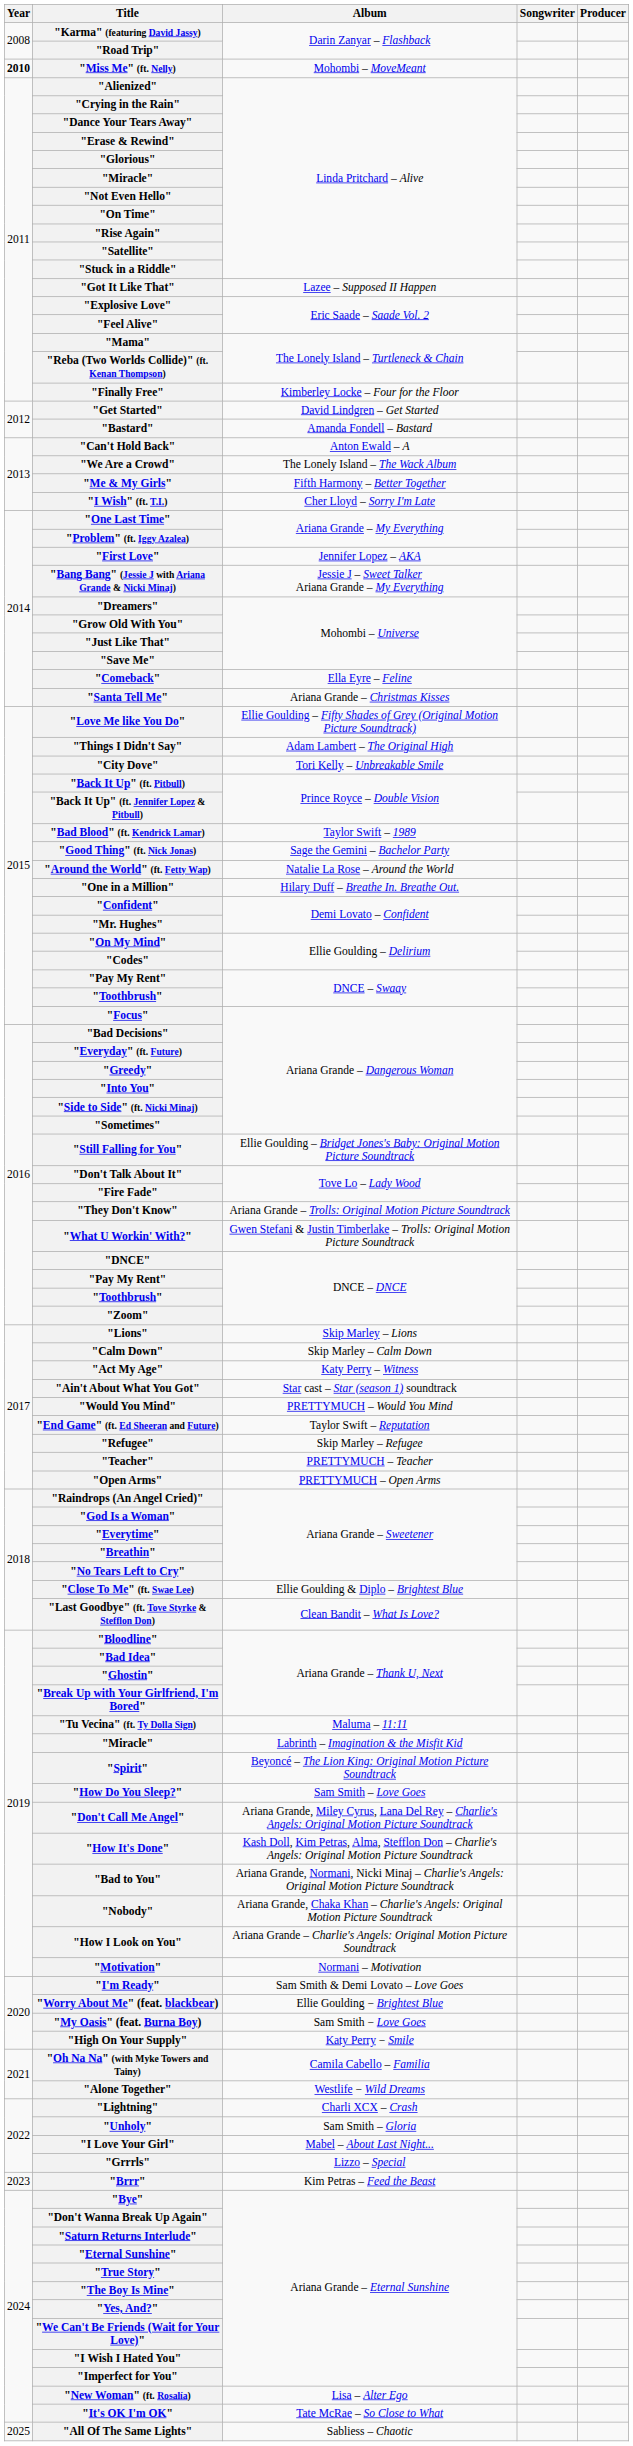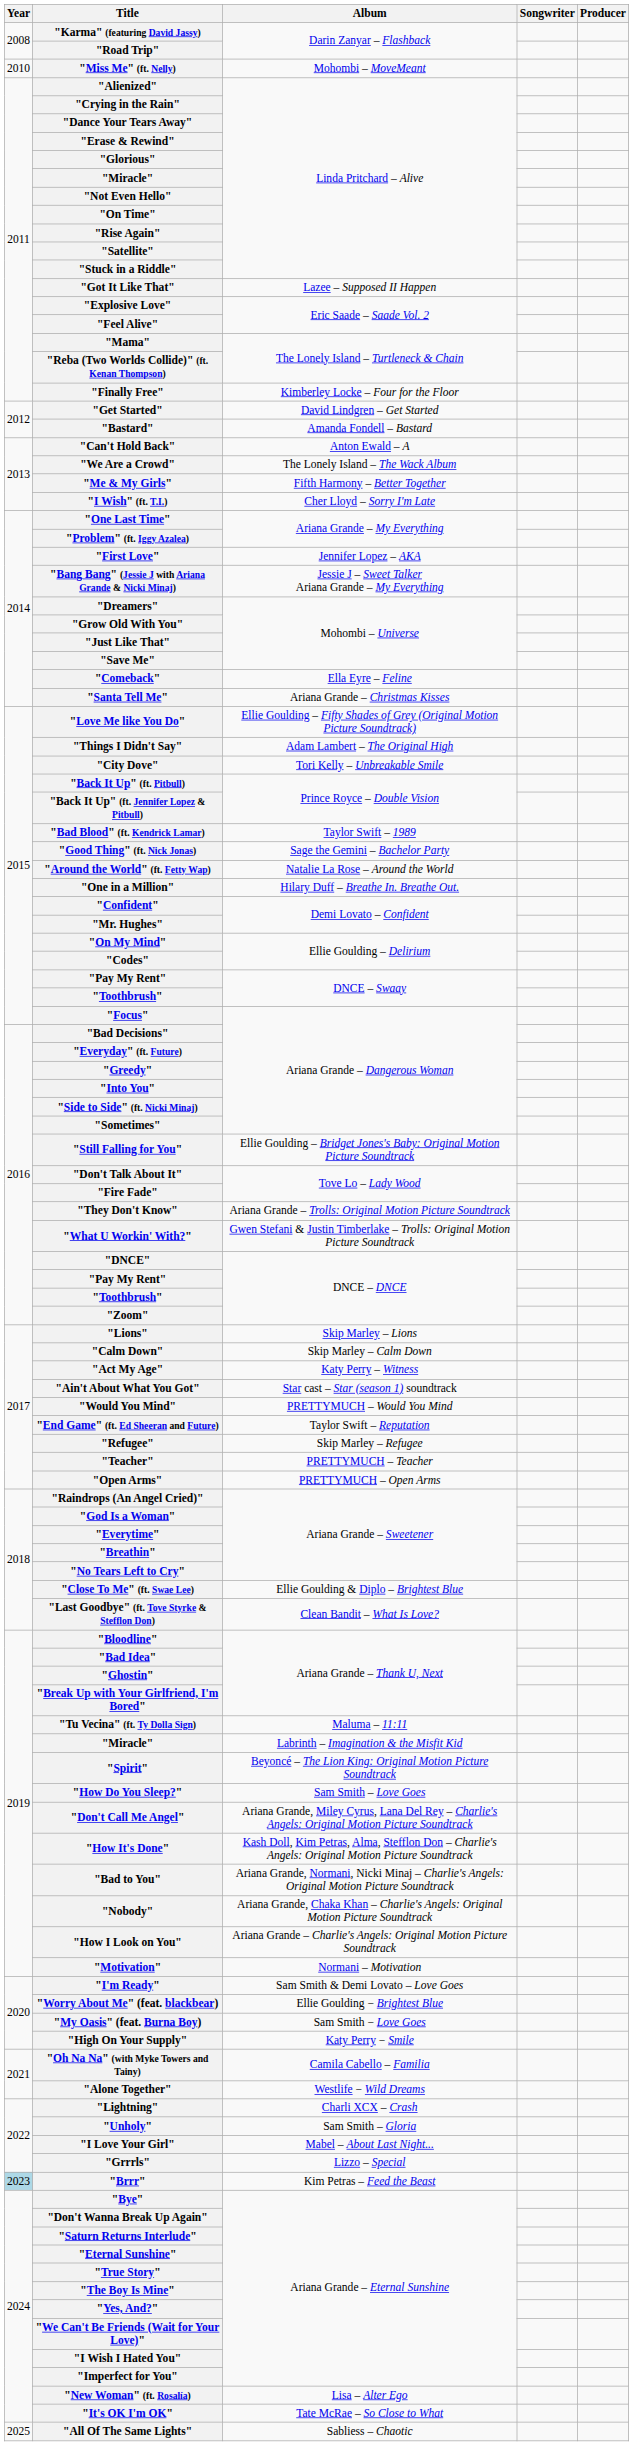"Miss Me" (ft. Nelly) | Year: bold -> normal
"Brrr" | Year: no background -> lightblue background
